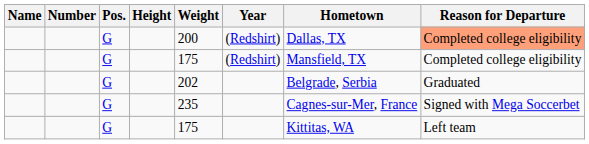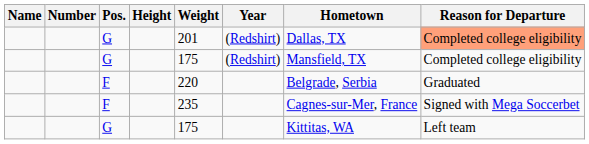row 2 | Weight: 200 -> 201
row 4 | Pos.: G -> F
row 4 | Weight: 202 -> 220
row 5 | Pos.: G -> F
